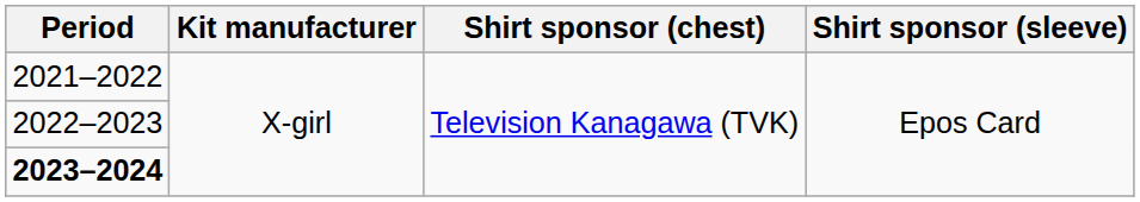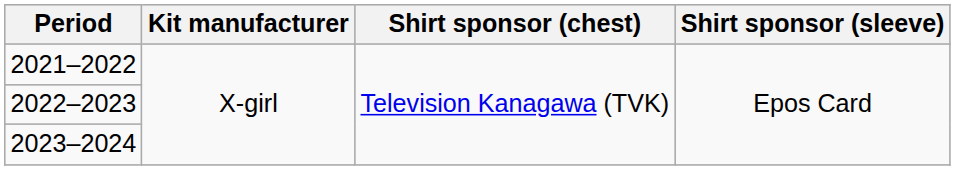2023–2024 | Period: bold -> normal
